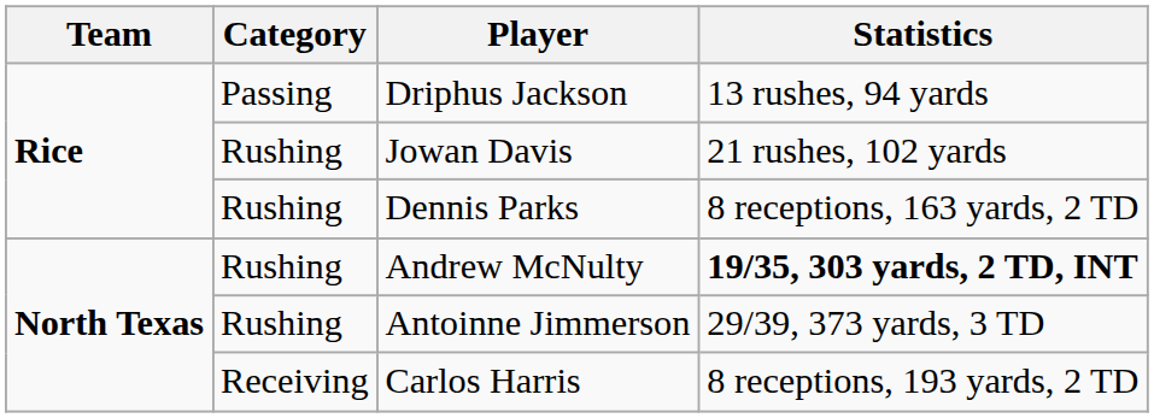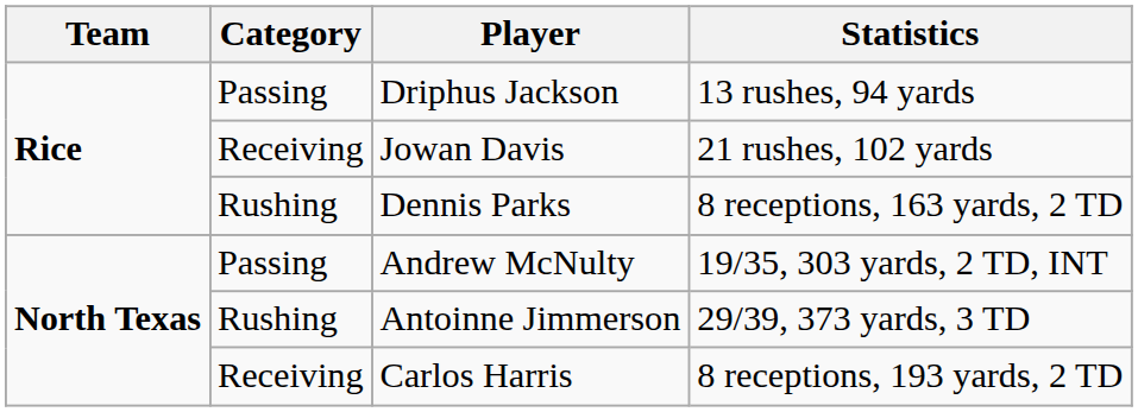Jowan Davis | Category: Rushing -> Receiving
Andrew McNulty | Category: Rushing -> Passing
Andrew McNulty | Statistics: bold -> normal
